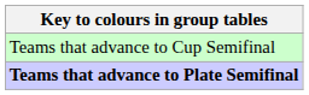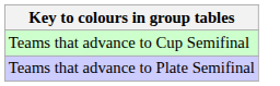Teams that advance to Plate Semifinal | column 1: bold -> normal
